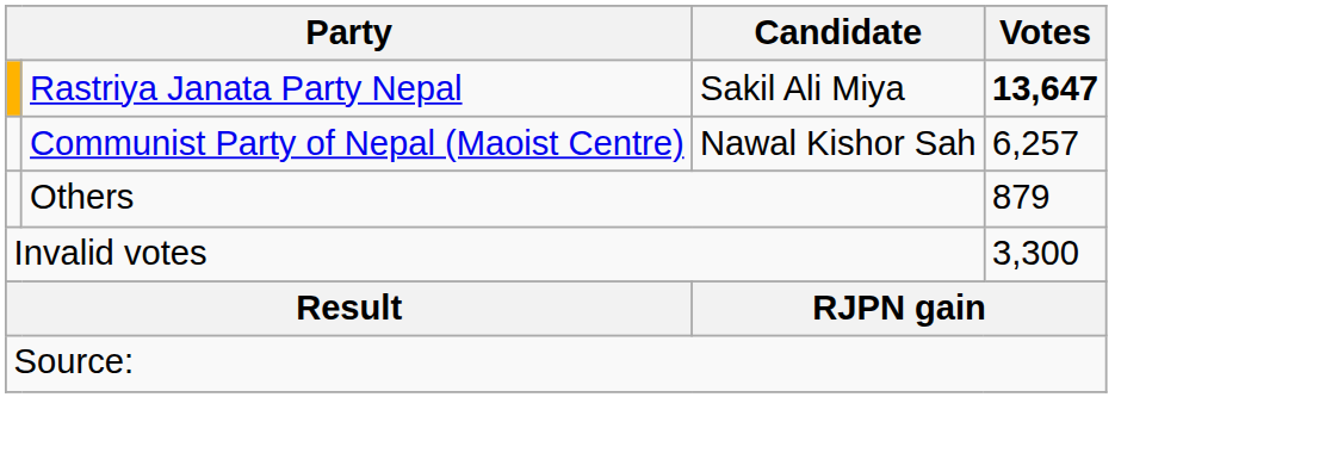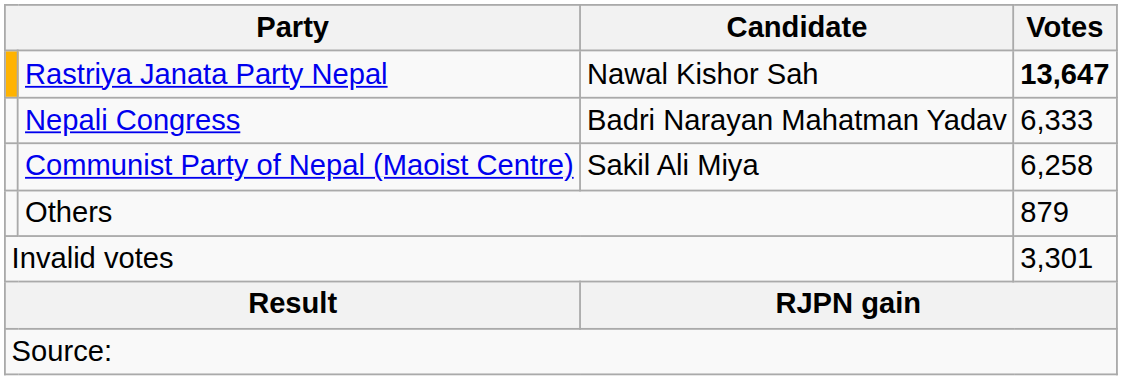Rastriya Janata Party Nepal | Candidate: Sakil Ali Miya -> Nawal Kishor Sah
+ row: Nepali Congress | Badri Narayan Mahatman Yadav | 6,333
Communist Party of Nepal (Maoist Centre) | Candidate: Nawal Kishor Sah -> Sakil Ali Miya
Communist Party of Nepal (Maoist Centre) | Votes: 6,257 -> 6,258
Invalid votes | Votes: 3,300 -> 3,301
